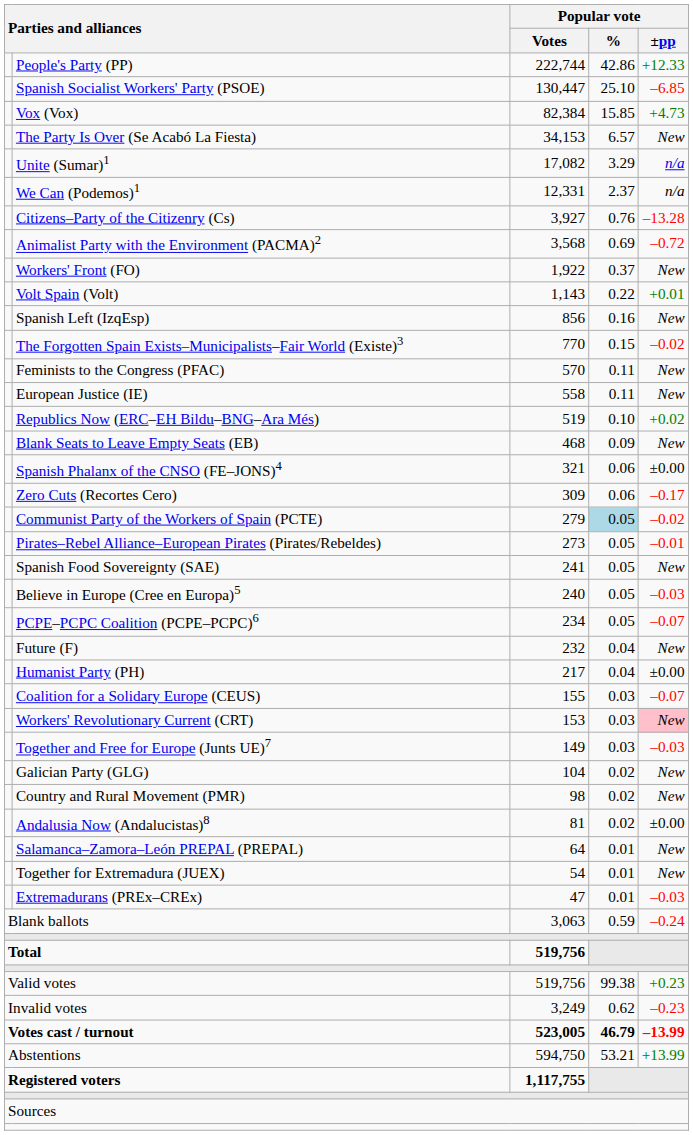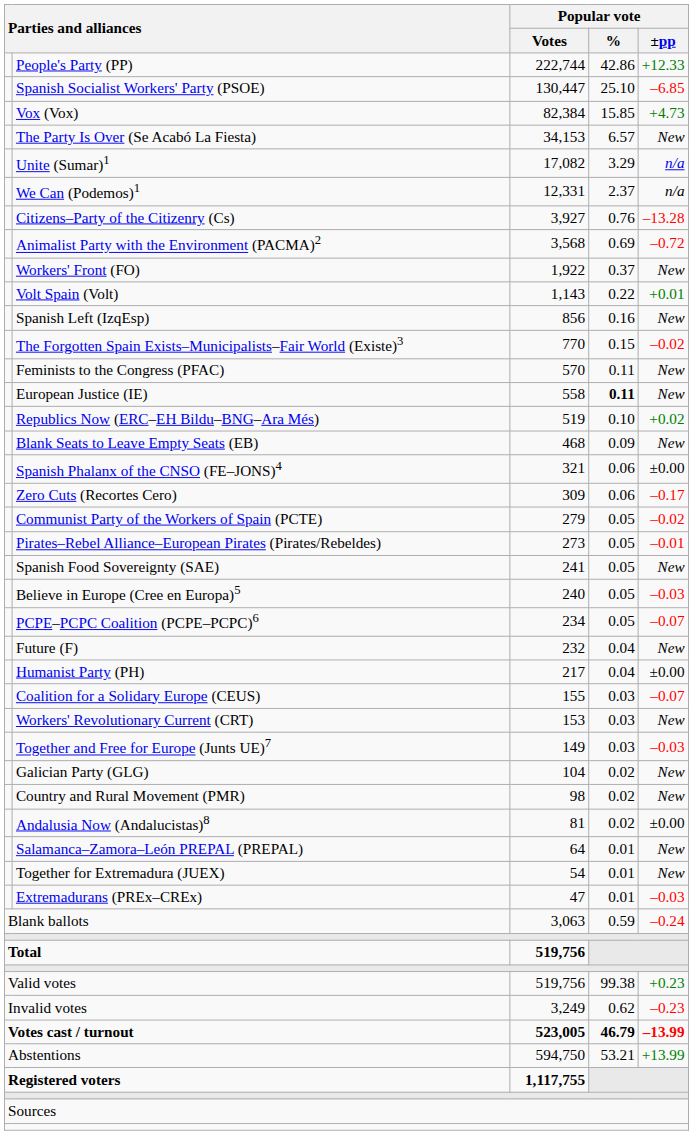European Justice (IE) | Popular vote / %: normal -> bold
Communist Party of the Workers of Spain (PCTE) | Popular vote / %: lightblue background -> no background
Workers' Revolutionary Current (CRT) | Popular vote / ±pp: pink background -> no background
